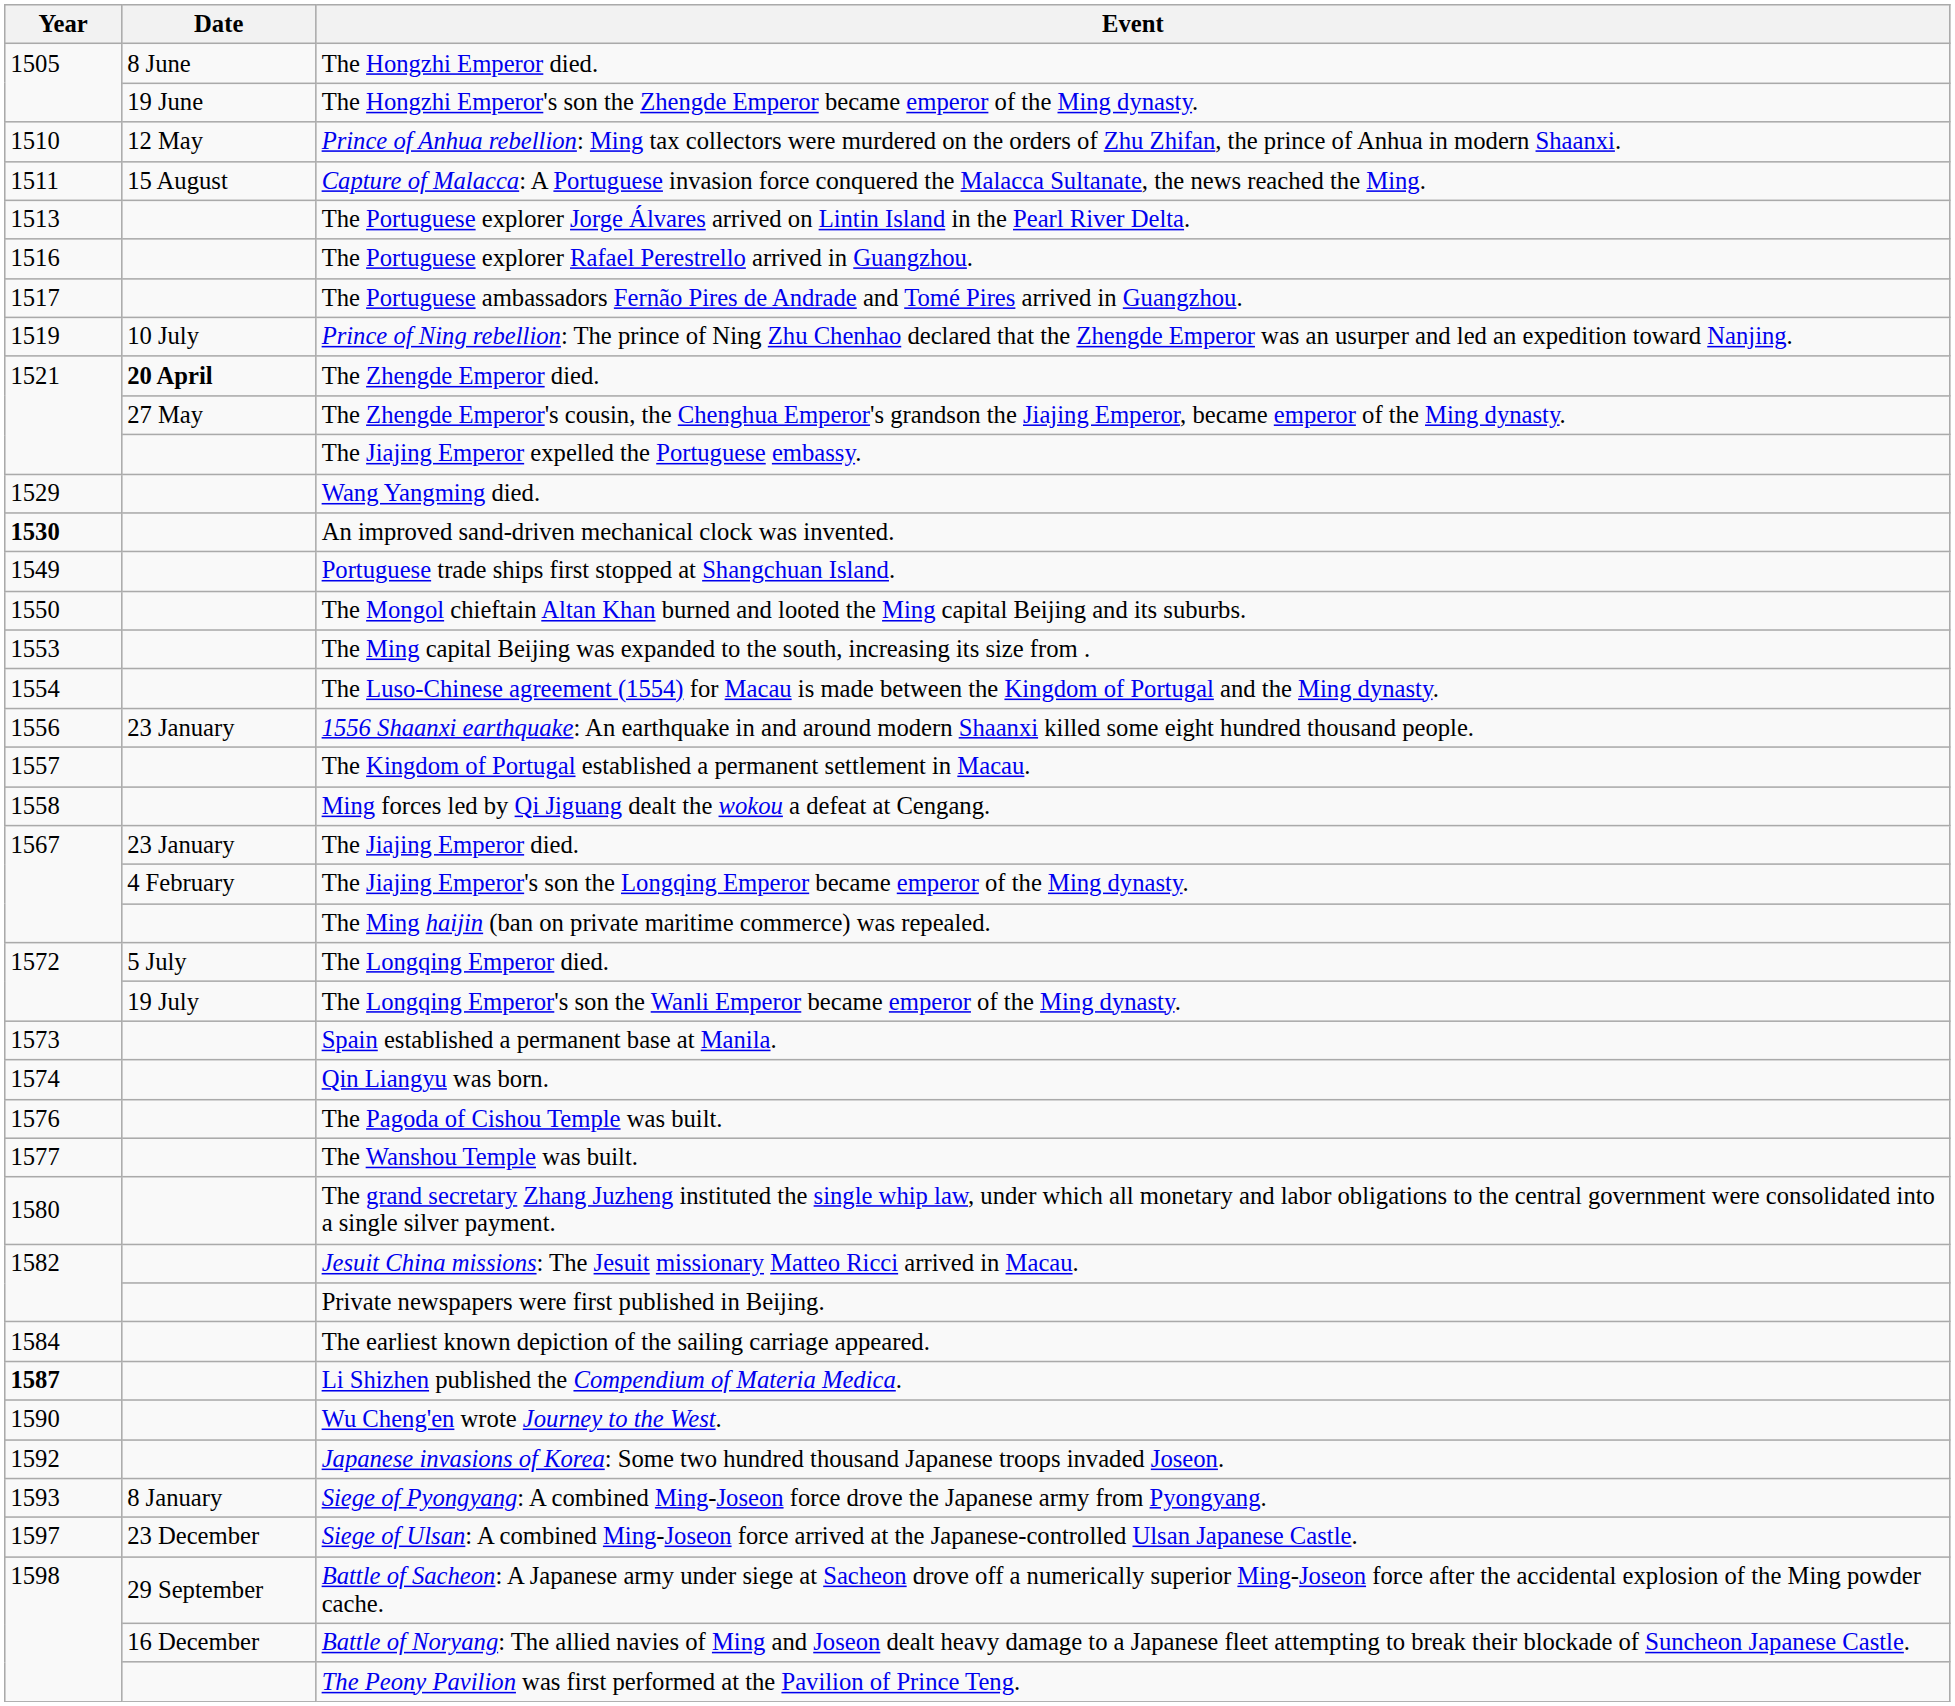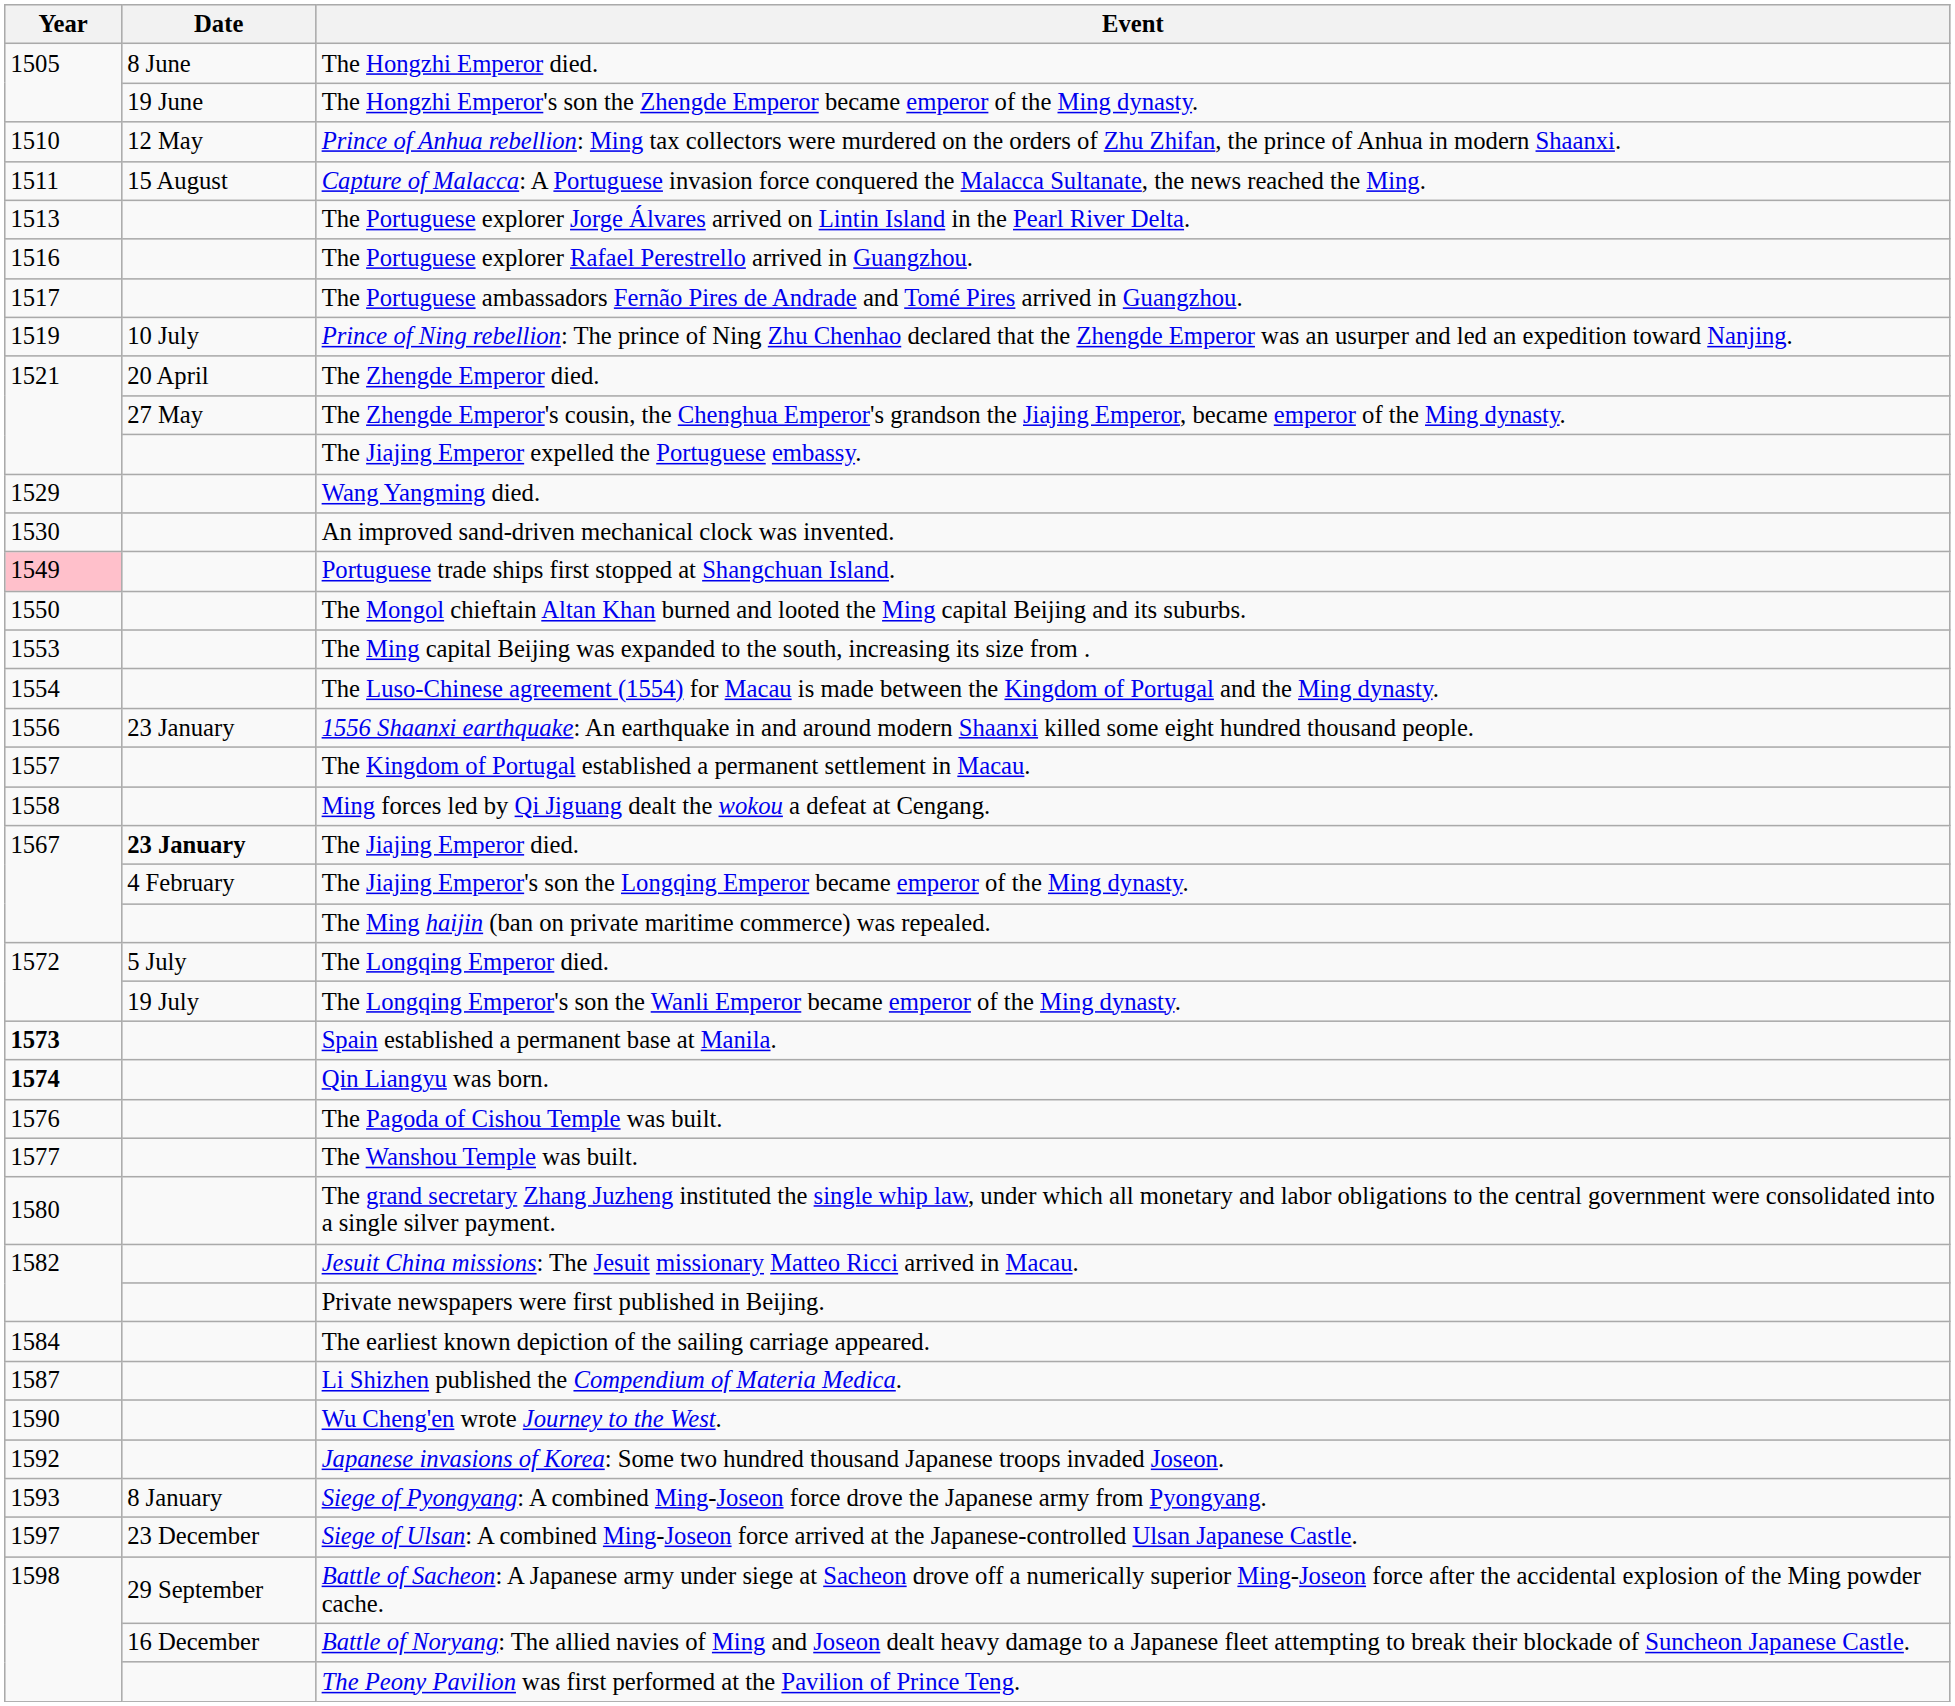The Zhengde Emperor died. | Date: bold -> normal
An improved sand-driven mechanical clock was invented. | Year: bold -> normal
Portuguese trade ships first stopped at Shangchuan Island. | Year: no background -> pink background
The Jiajing Emperor died. | Date: normal -> bold
Spain established a permanent base at Manila. | Year: normal -> bold
Qin Liangyu was born. | Year: normal -> bold
Li Shizhen published the Compendium of Materia Medica. | Year: bold -> normal
